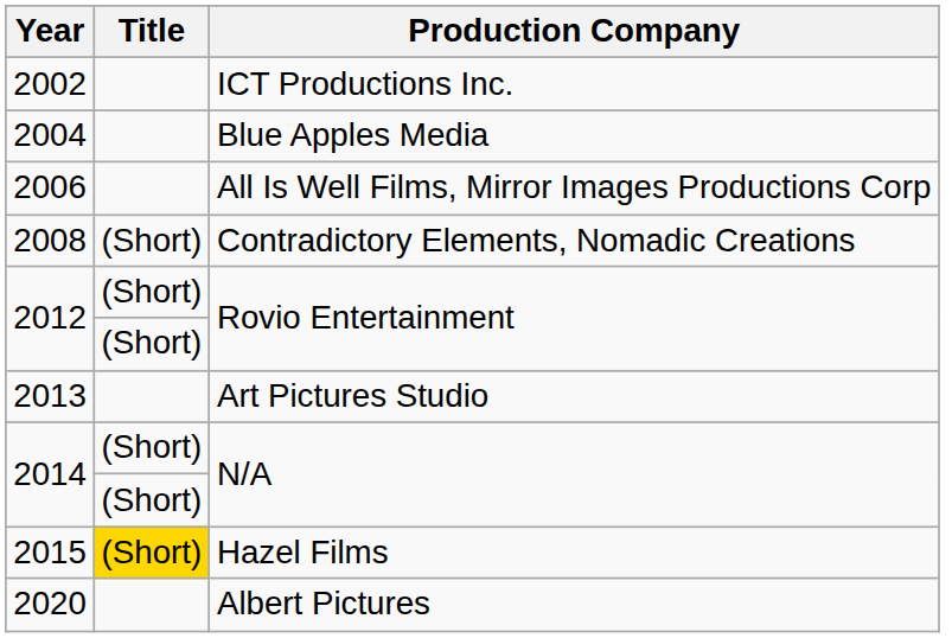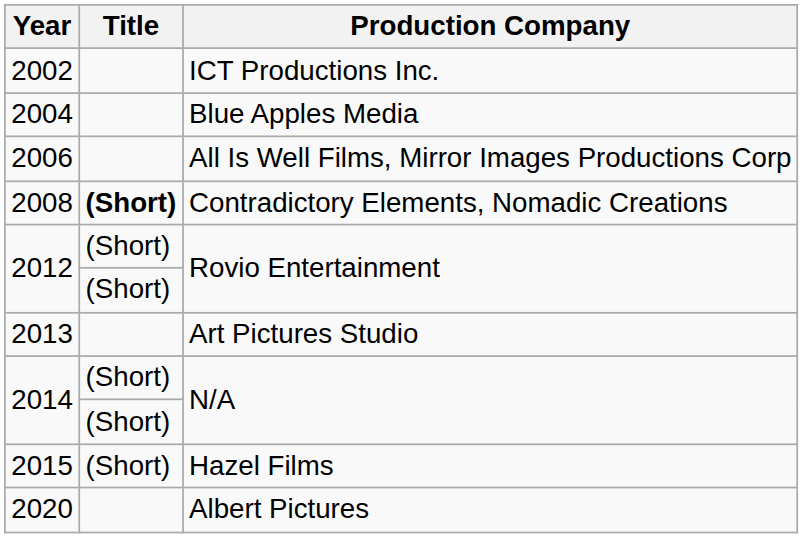2008 | Title: normal -> bold
2015 | Title: gold background -> no background
